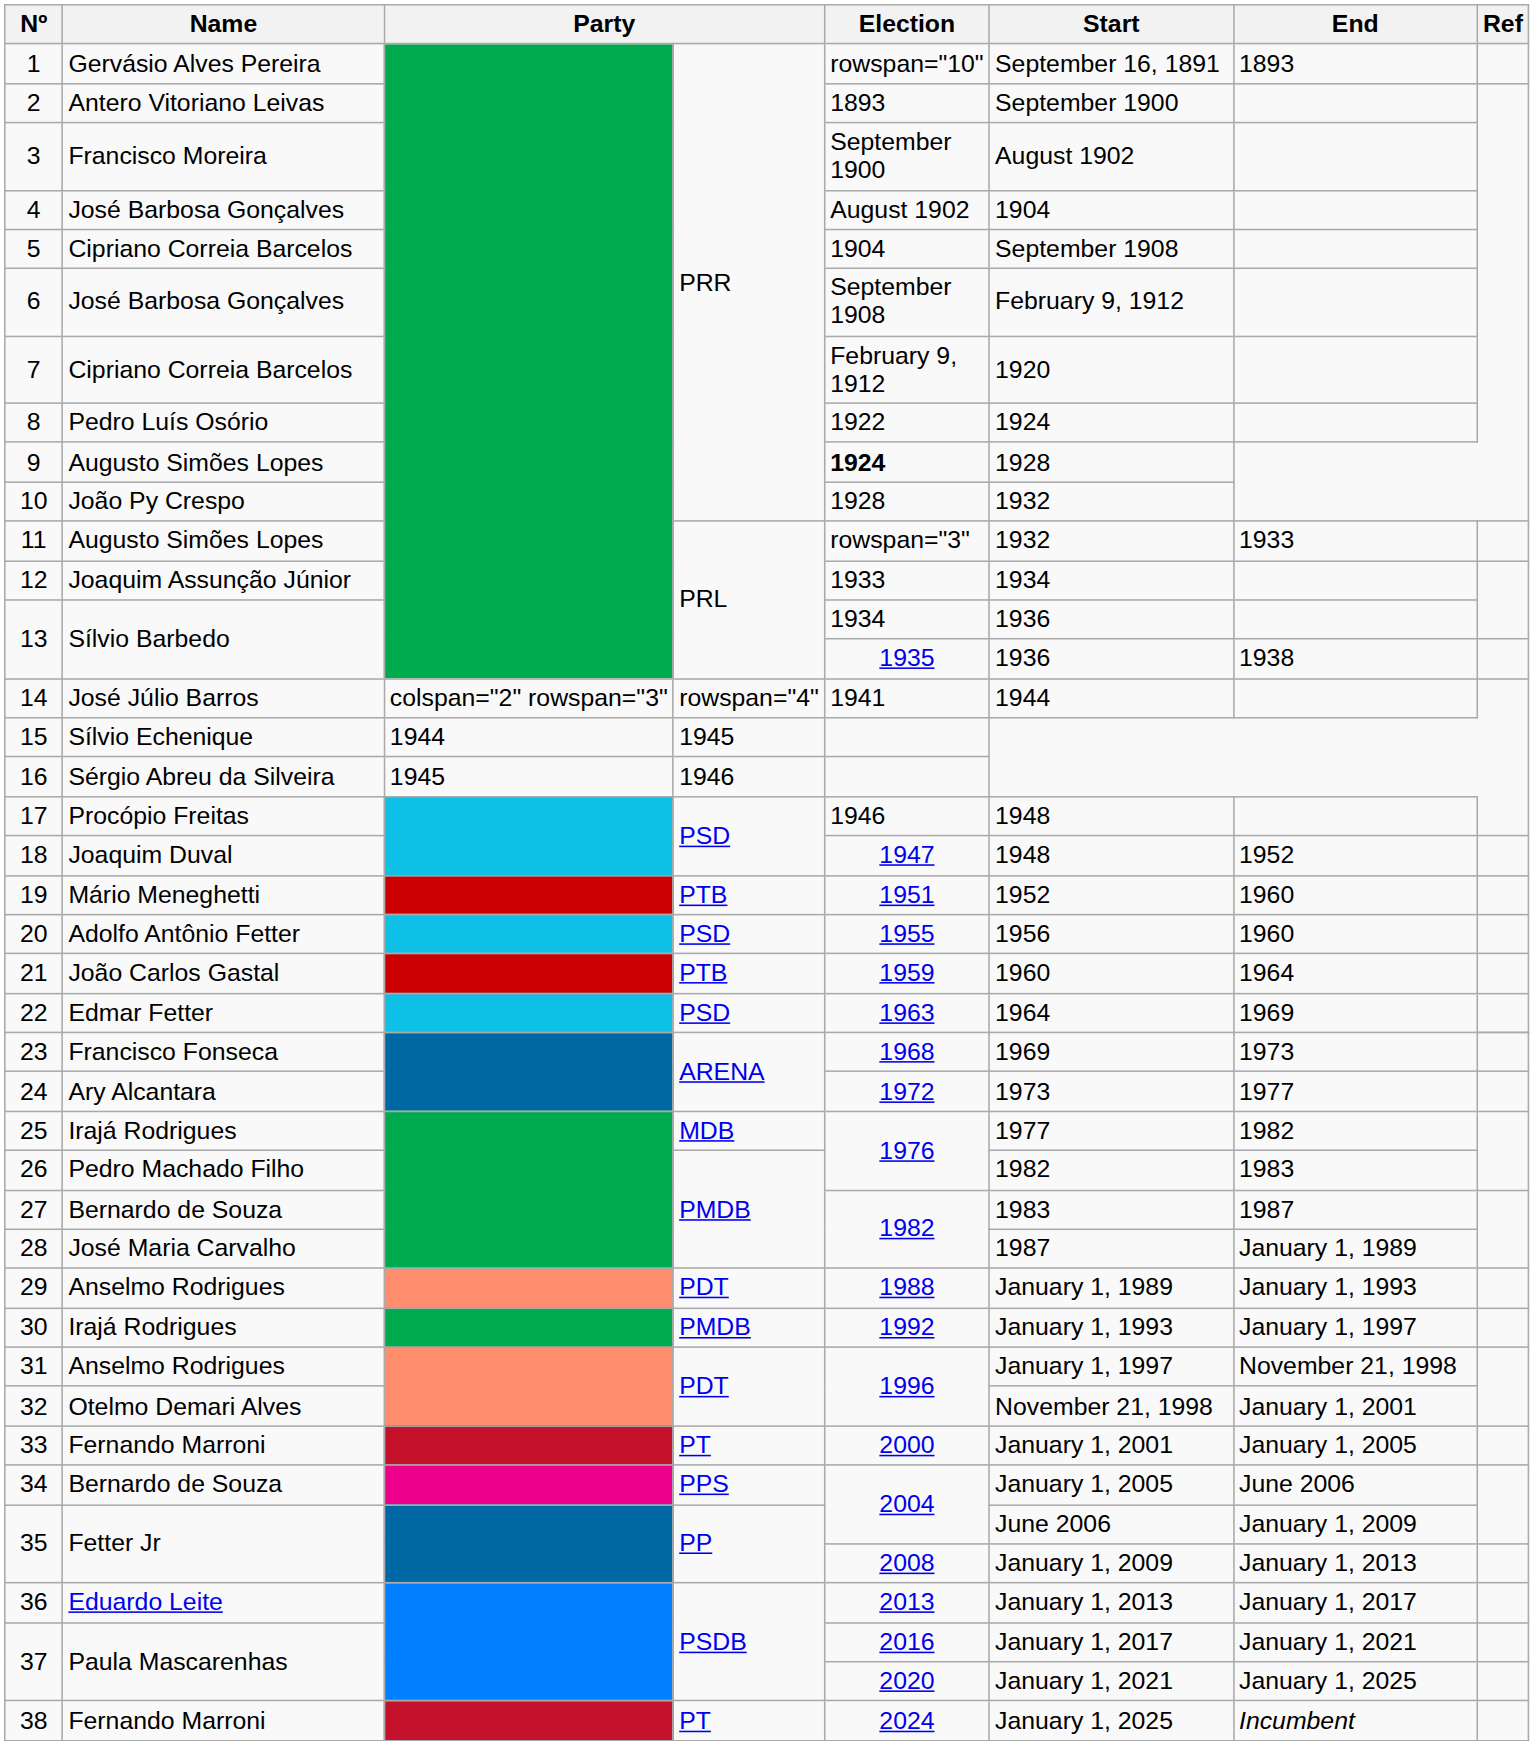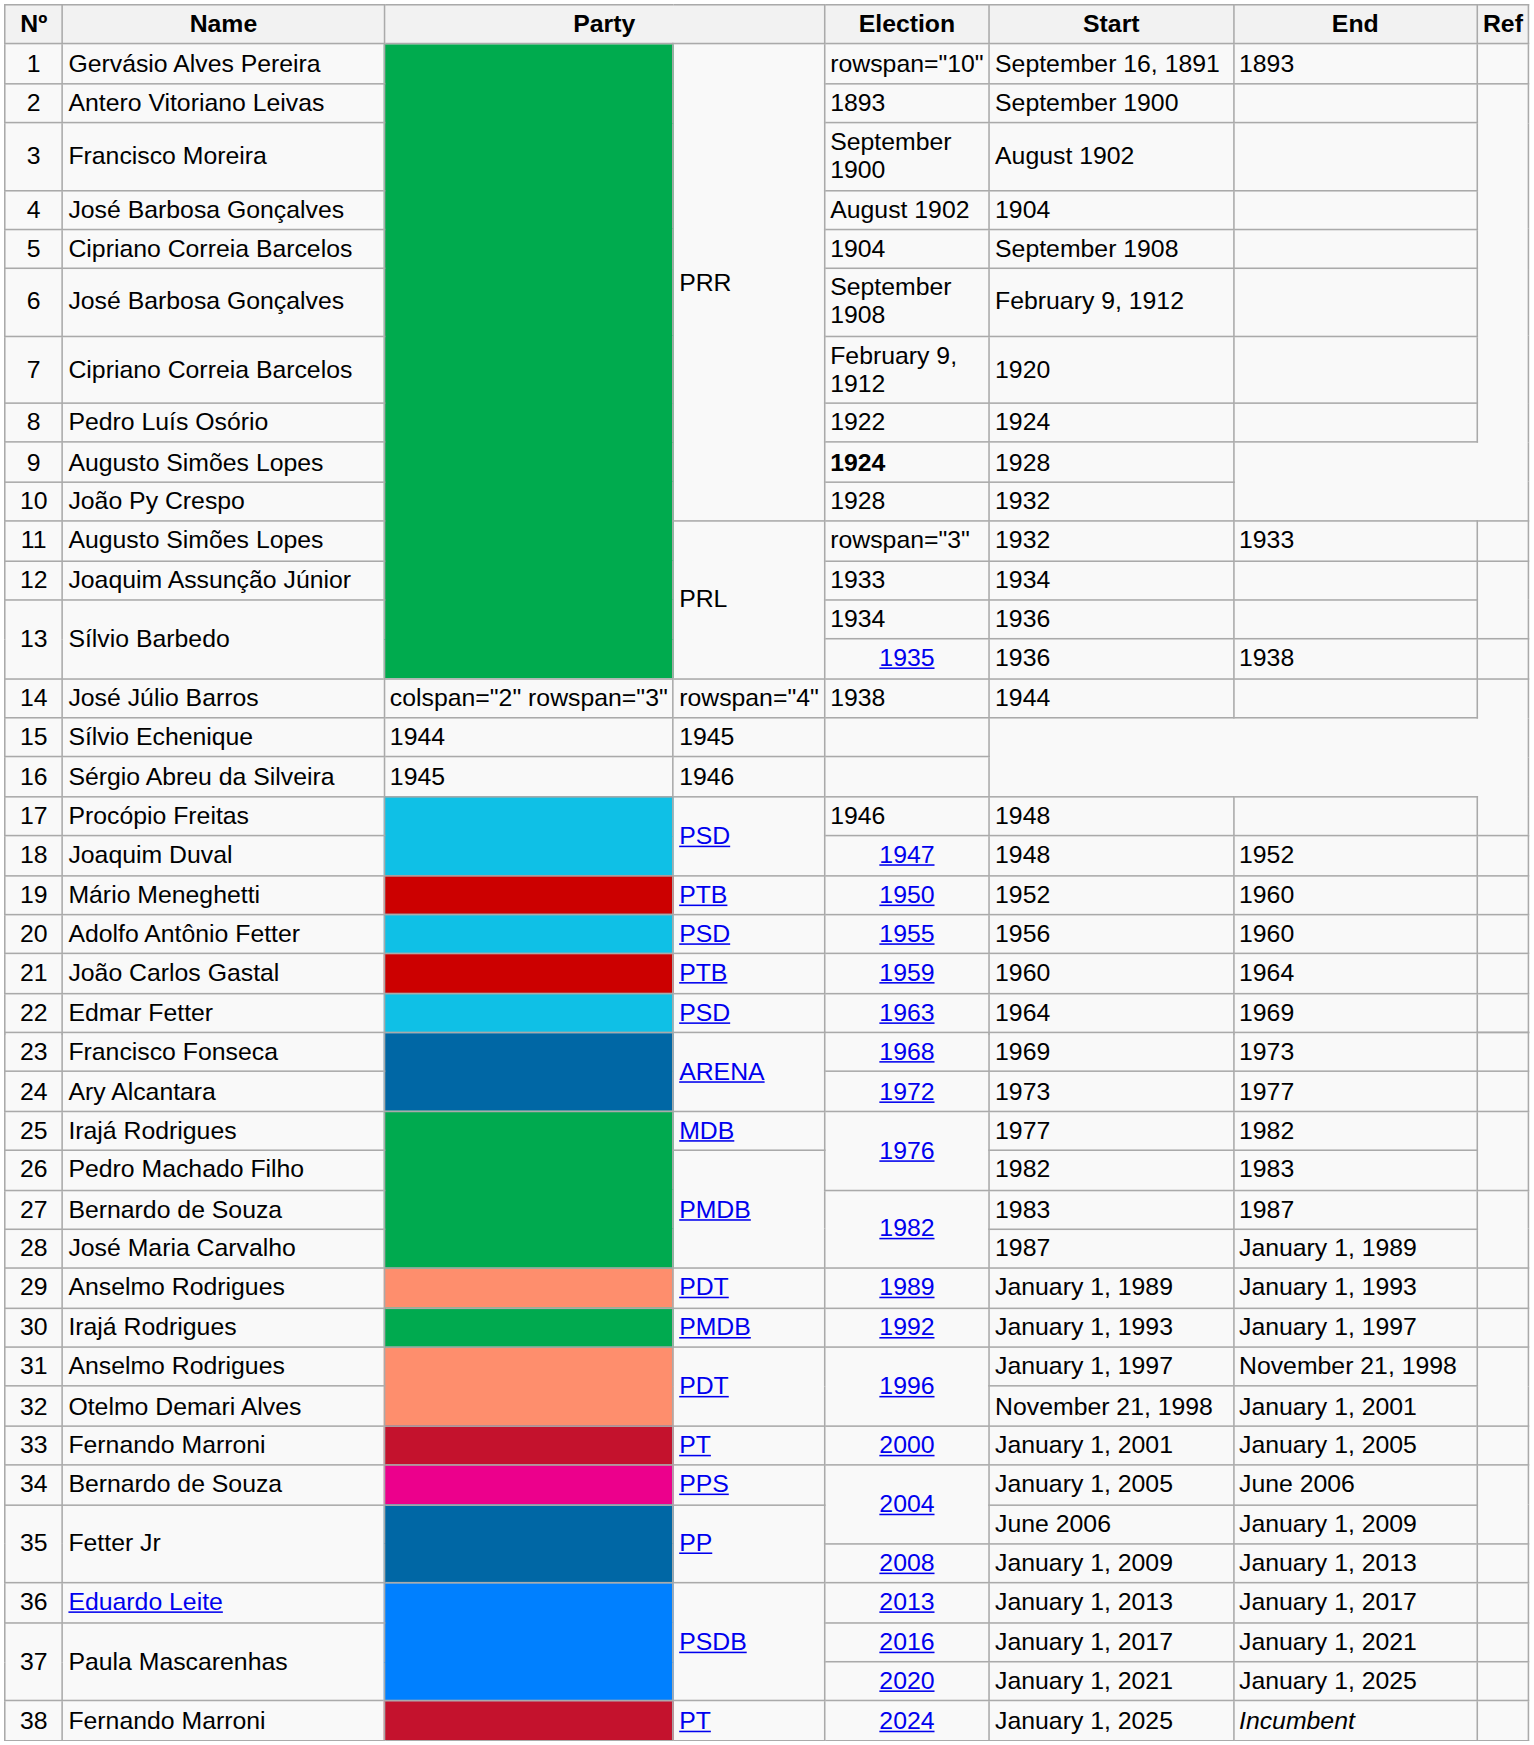14 | Election: 1941 -> 1938
19 | Election: 1951 -> 1950
29 | Election: 1988 -> 1989
